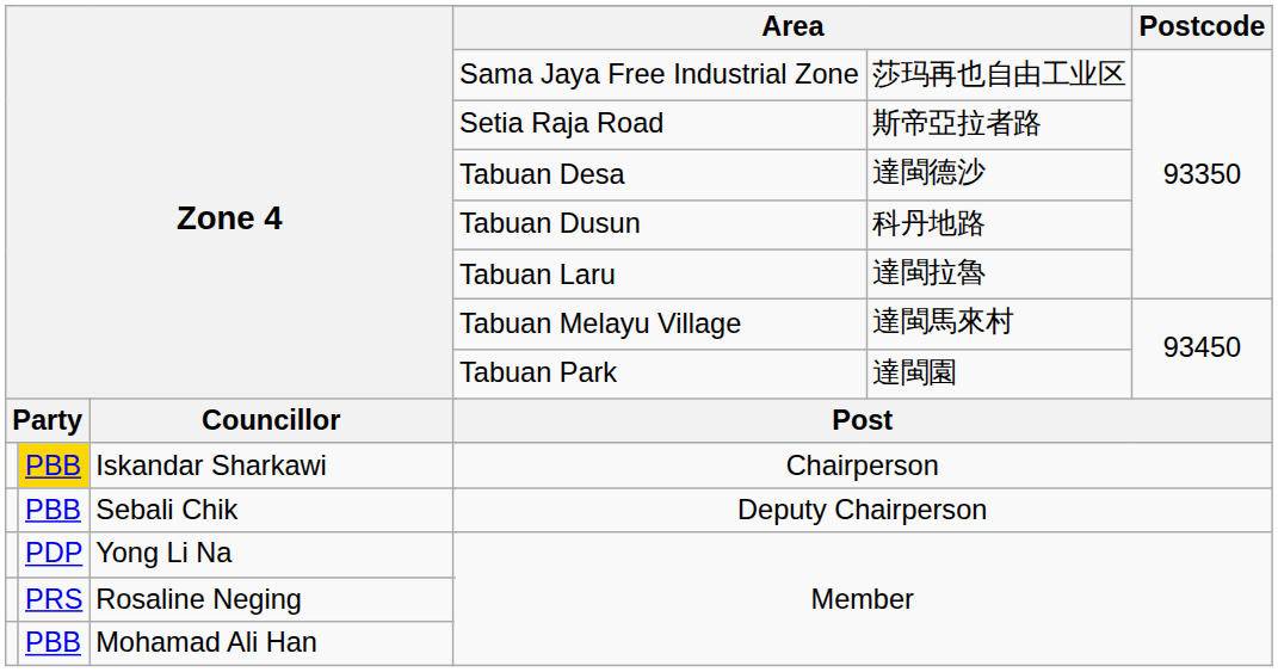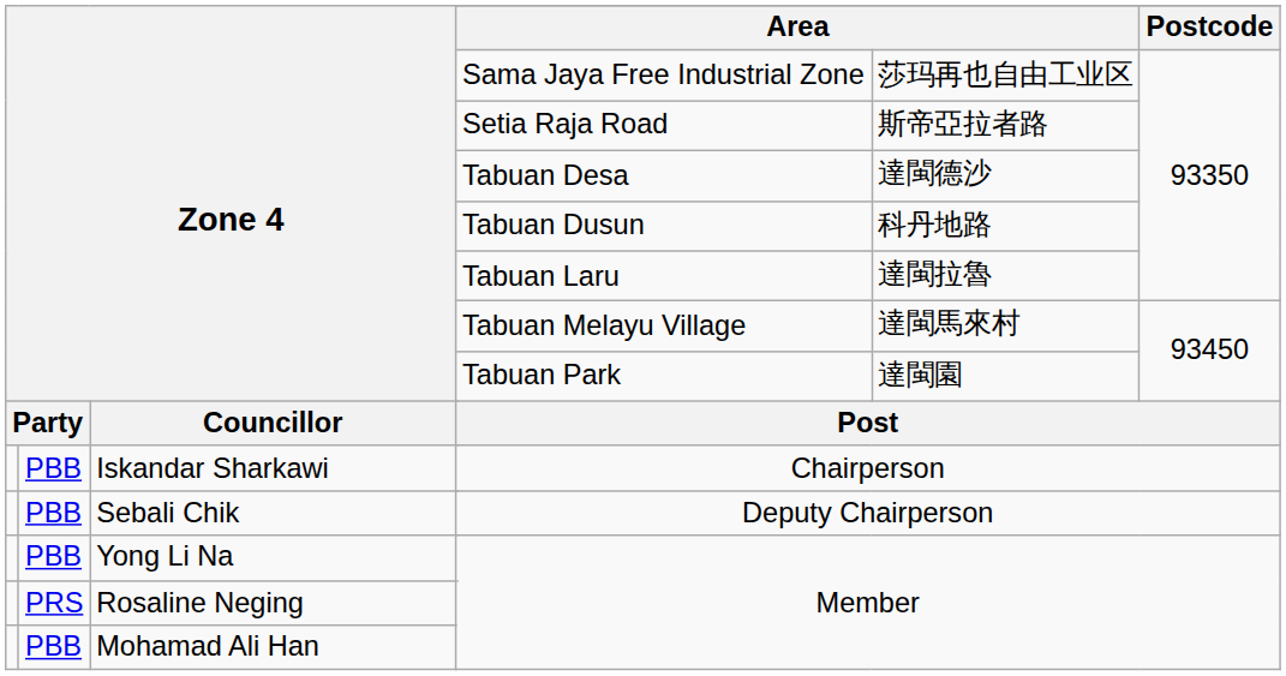Iskandar Sharkawi | column 2: gold background -> no background
Yong Li Na | column 2: PDP -> PBB
